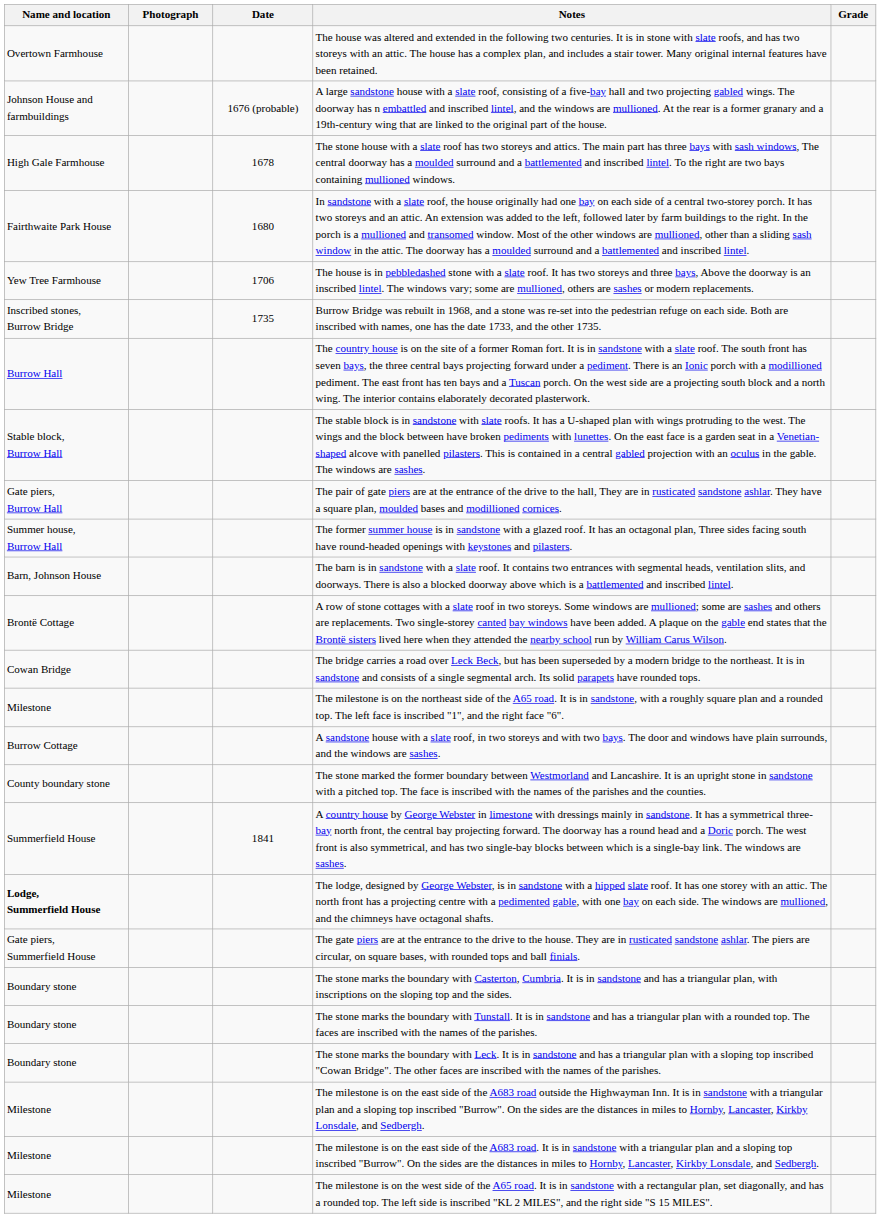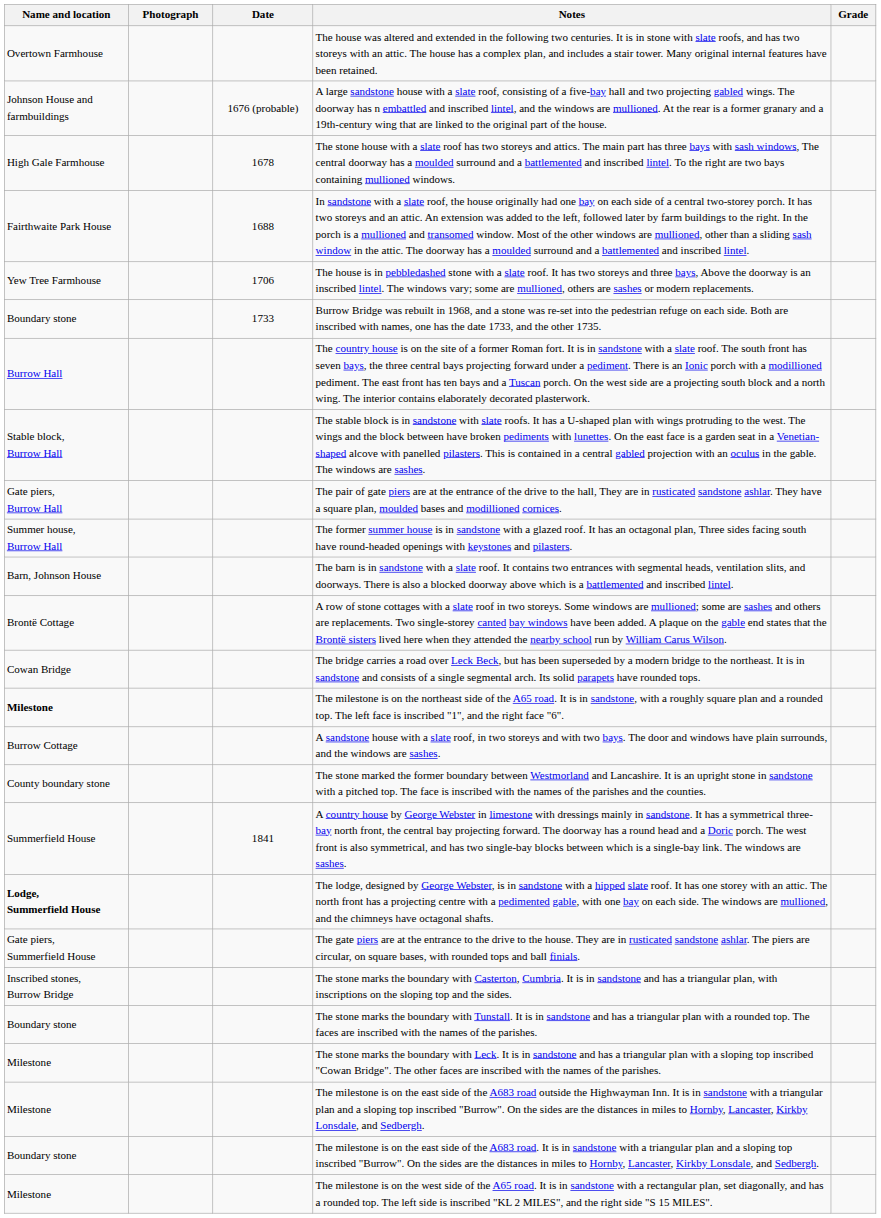row 5 | Date: 1680 -> 1688
row 7 | Name and location: Inscribed stones, Burrow Bridge -> Boundary stone
row 7 | Date: 1735 -> 1733
row 15 | Name and location: normal -> bold
row 21 | Name and location: Boundary stone -> Inscribed stones, Burrow Bridge
row 23 | Name and location: Boundary stone -> Milestone
row 25 | Name and location: Milestone -> Boundary stone
